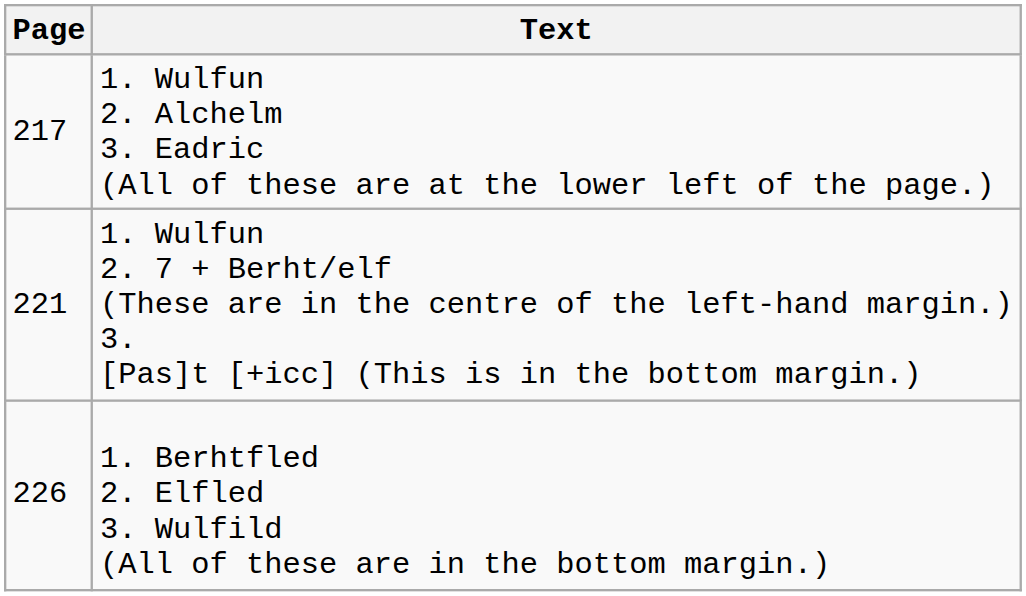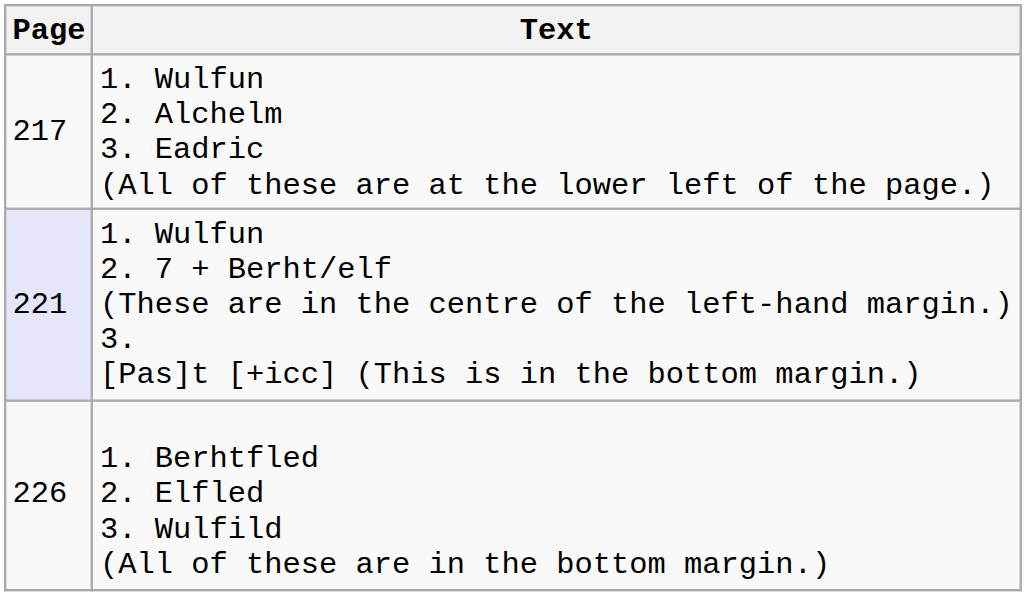row 3 | Page: no background -> lavender background
